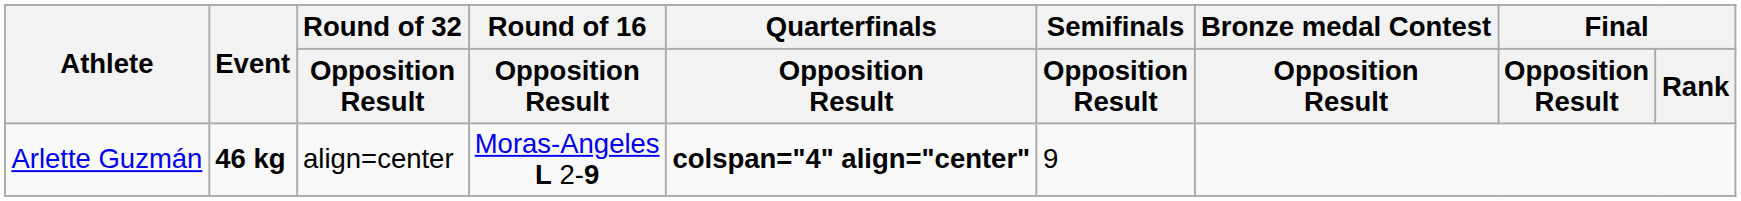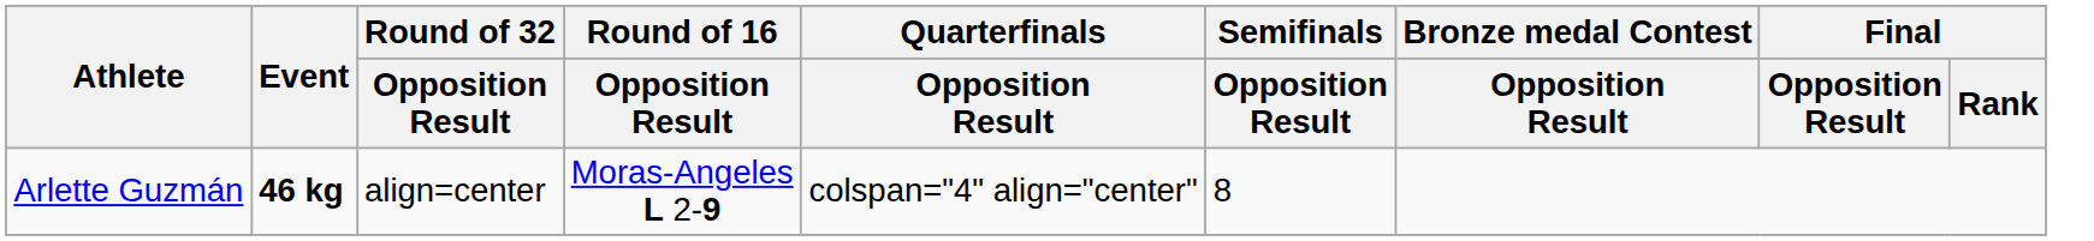Arlette Guzmán | Quarterfinals / Opposition Result: bold -> normal
Arlette Guzmán | Semifinals / Opposition Result: 9 -> 8
